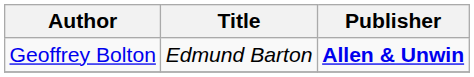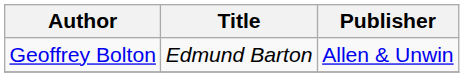Geoffrey Bolton | Publisher: bold -> normal
